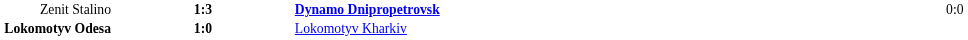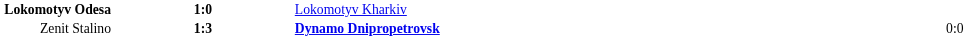rows swapped: Zenit Stalino <-> Lokomotyv Odesa
